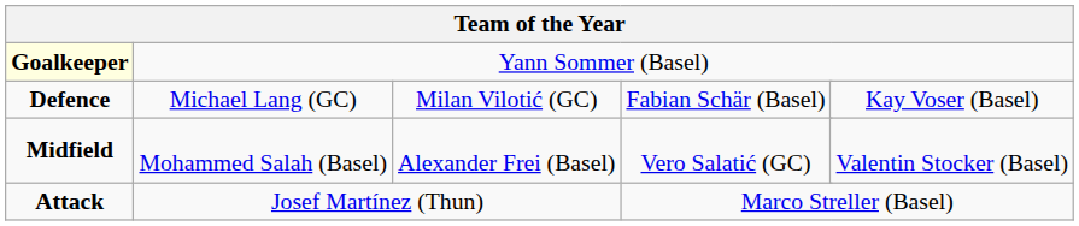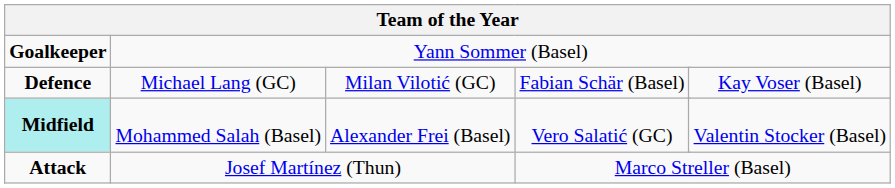Goalkeeper | column 1: lightyellow background -> no background
Midfield | column 1: no background -> paleturquoise background
